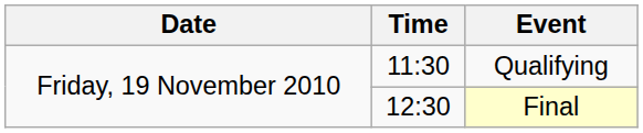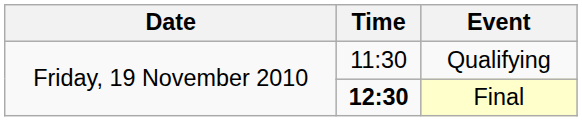Final | Time: normal -> bold
